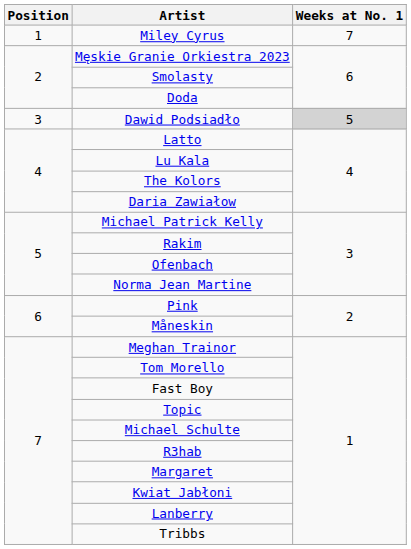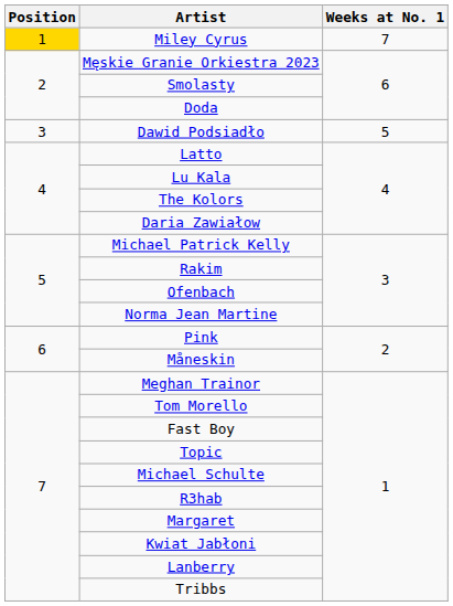Miley Cyrus | Position: no background -> gold background
Dawid Podsiadło | Weeks at No. 1: lightgrey background -> no background
